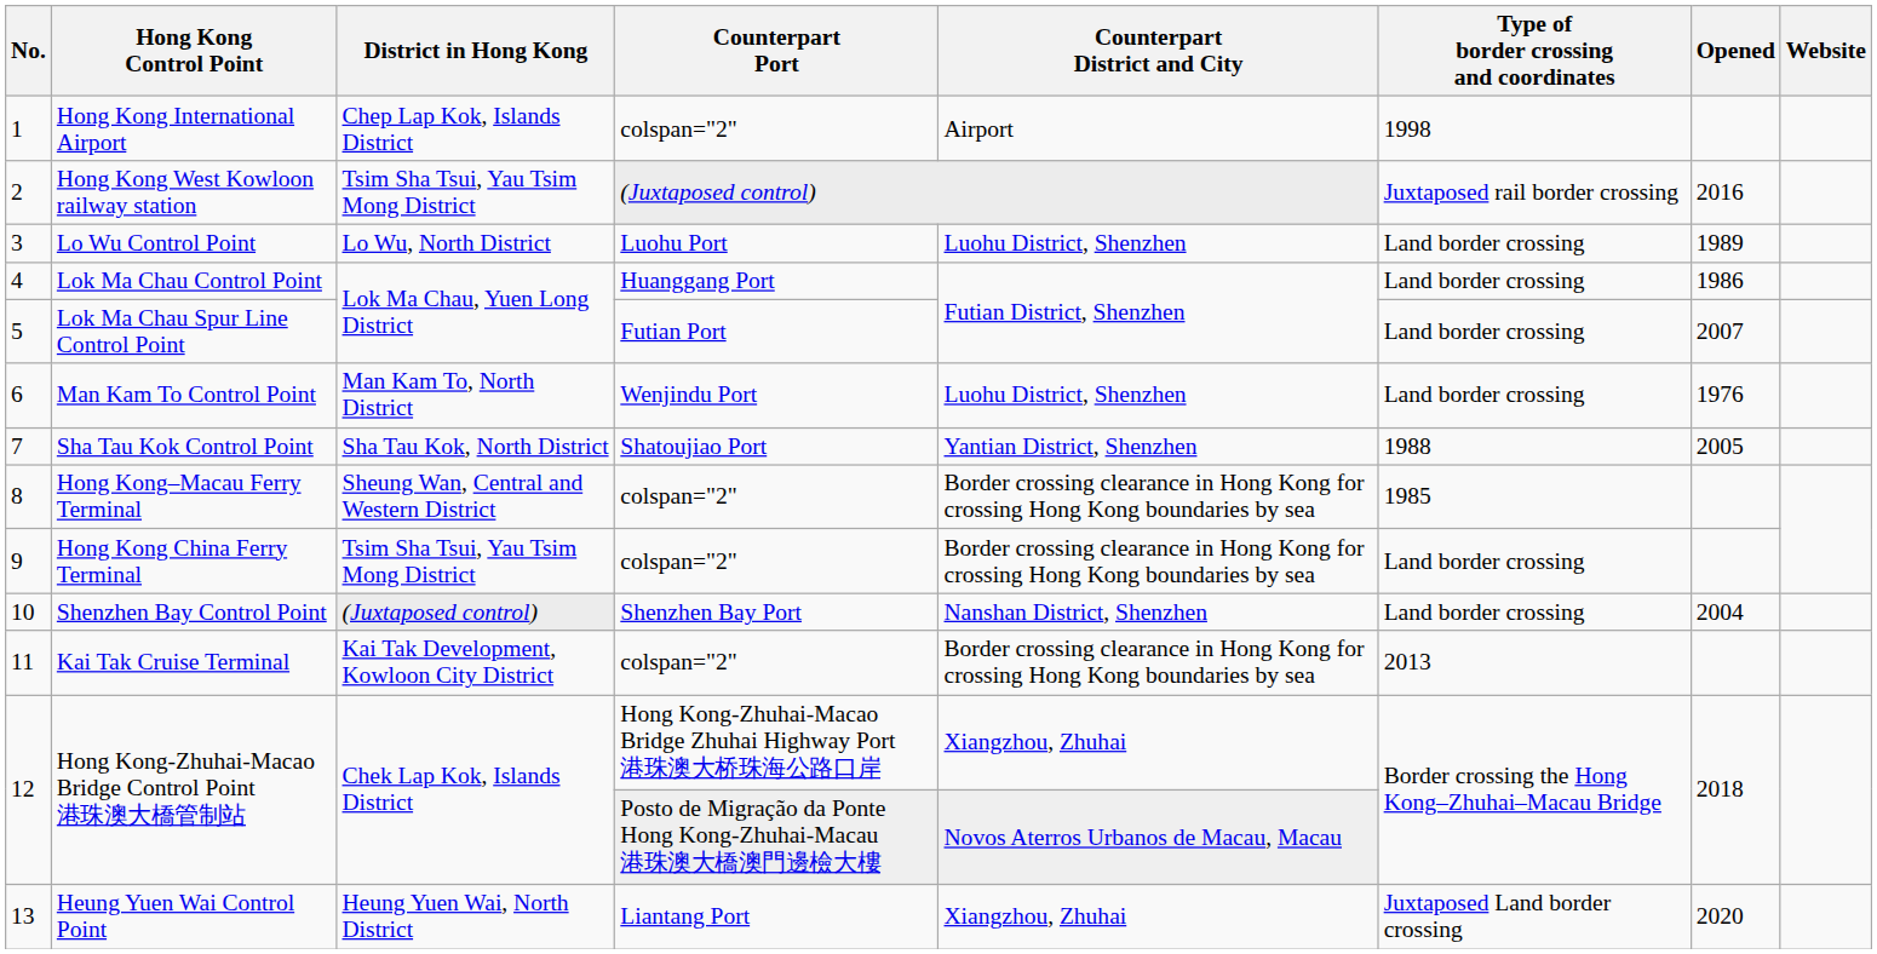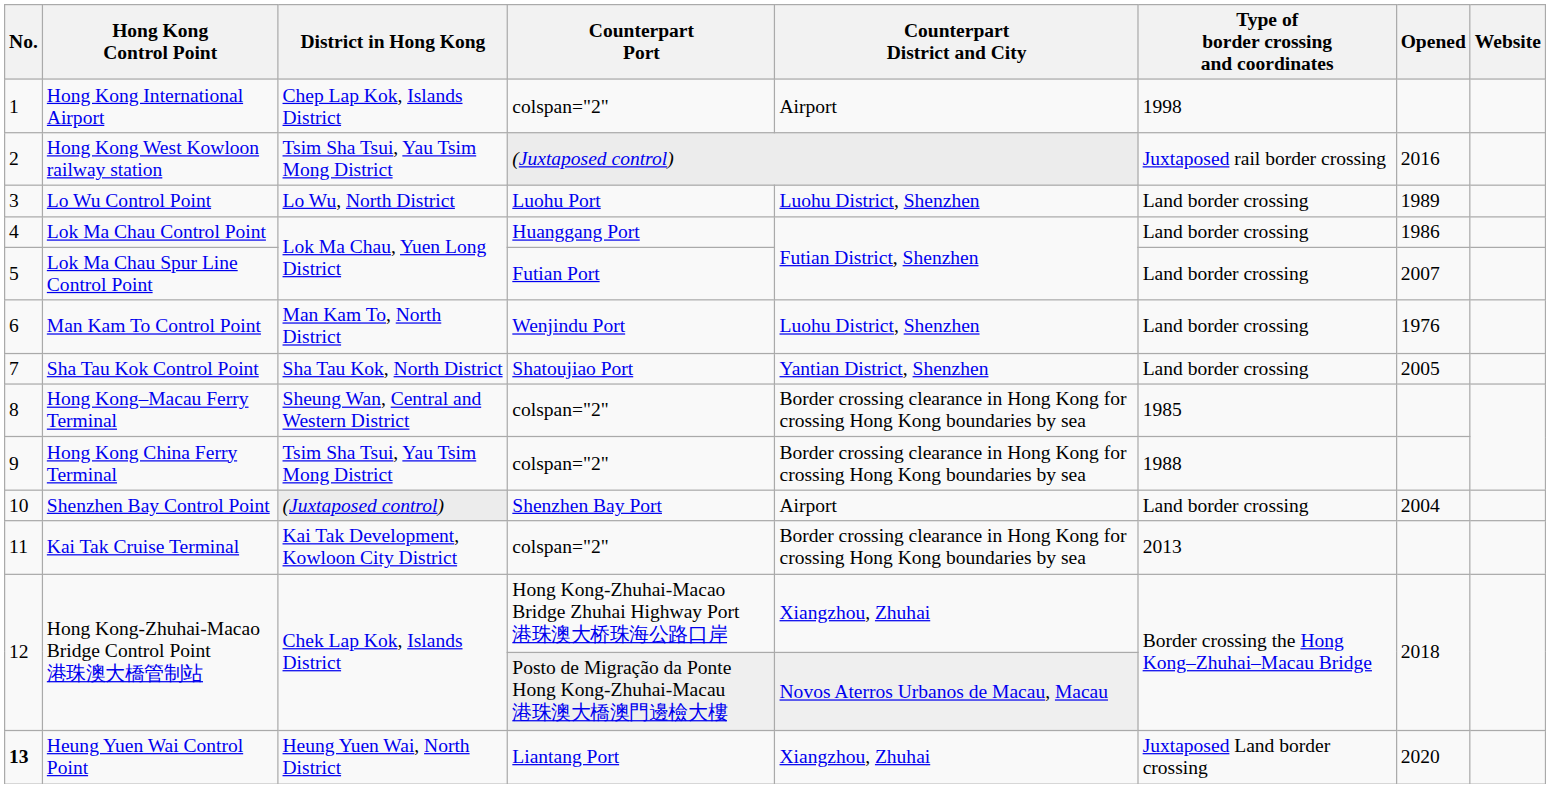Sha Tau Kok Control Point | Type of border crossing and coordinates: 1988 -> Land border crossing
Hong Kong China Ferry Terminal | Type of border crossing and coordinates: Land border crossing -> 1988
Shenzhen Bay Control Point | Counterpart District and City: Nanshan District, Shenzhen -> Airport
Heung Yuen Wai Control Point | No.: normal -> bold
